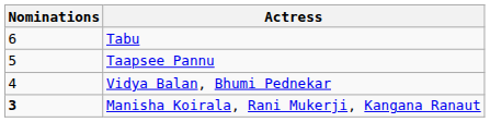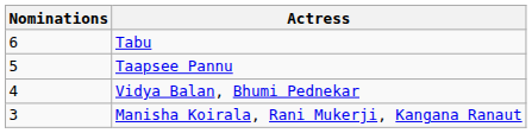Manisha Koirala, Rani Mukerji, Kangana Ranaut | Nominations: bold -> normal
